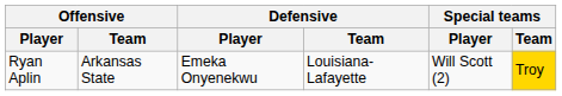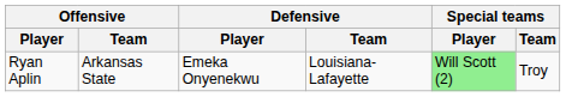Ryan Aplin | Special teams / Player: no background -> lightgreen background
Ryan Aplin | Special teams / Team: gold background -> no background
